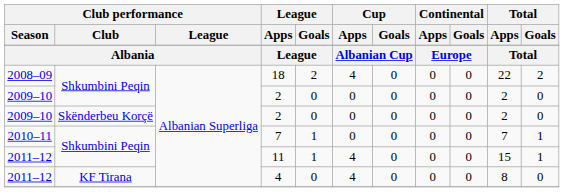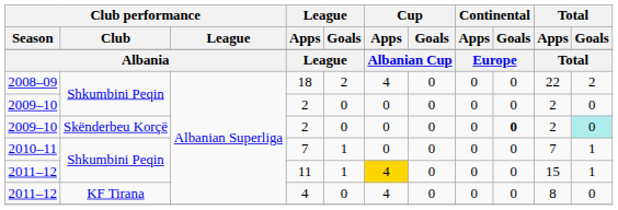Skënderbeu Korçë / 2 | Continental / Goals: normal -> bold
Skënderbeu Korçë / 2 | Total / Goals: no background -> paleturquoise background
11 | Cup / Apps: no background -> gold background
